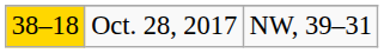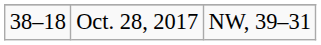Oct. 28, 2017 | column 1: gold background -> no background
